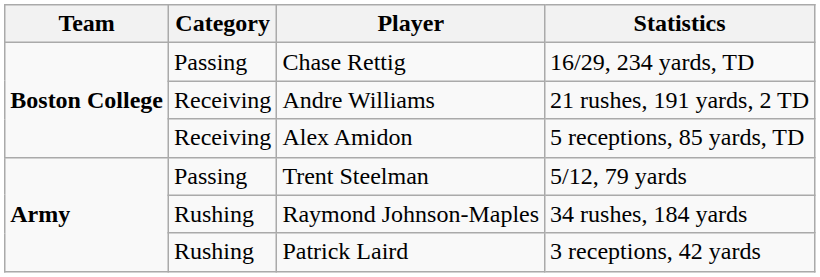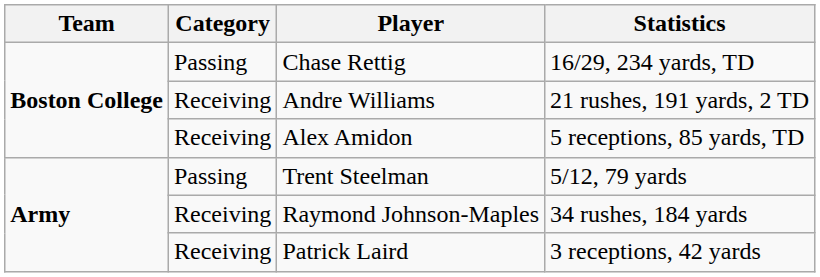Raymond Johnson-Maples | Category: Rushing -> Receiving
Patrick Laird | Category: Rushing -> Receiving
